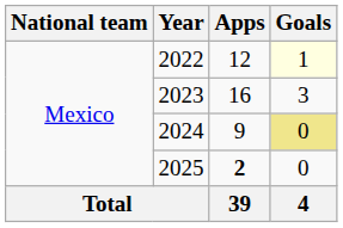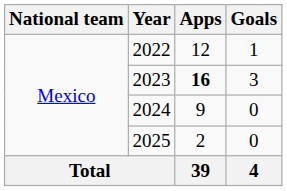2022 | Goals: lightyellow background -> no background
2023 | Apps: normal -> bold
2024 | Goals: khaki background -> no background
2025 | Apps: bold -> normal
